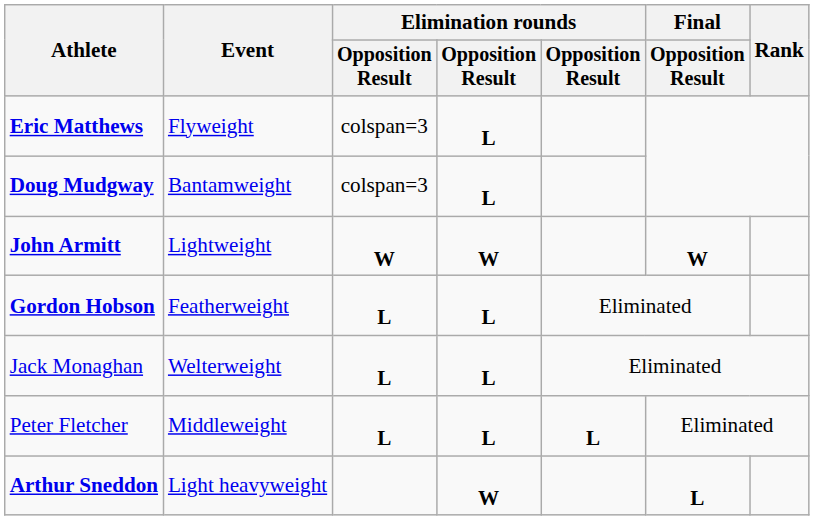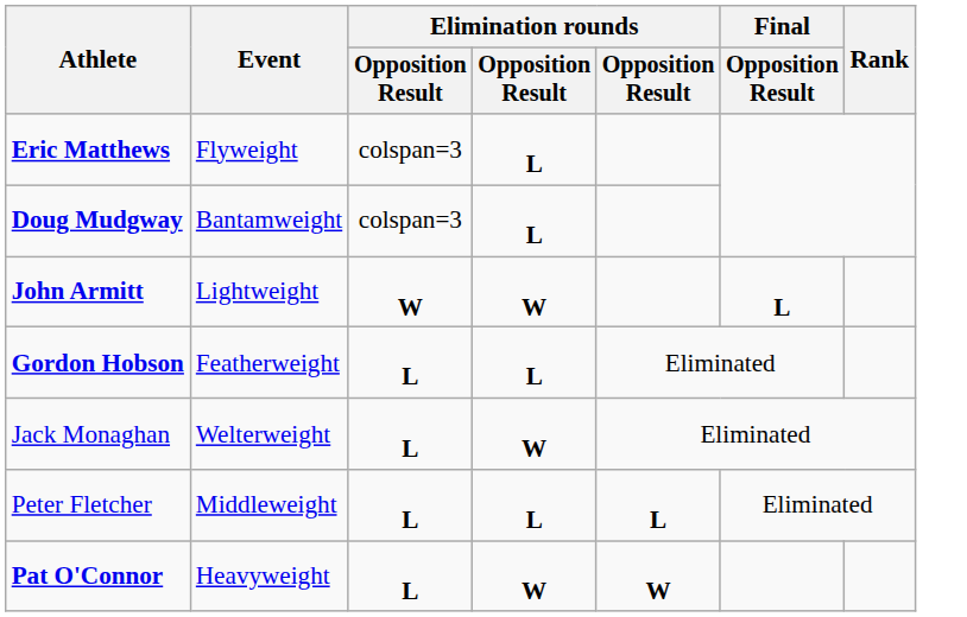John Armitt | Final / Opposition Result: W -> L
Jack Monaghan | column 4: L -> W
- row: Arthur Sneddon | Light heavyweight | W | L
+ row: Pat O'Connor | Heavyweight | L | W | W
